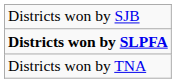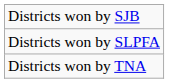row 2 | column 1: bold -> normal
